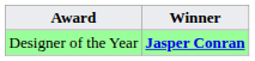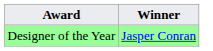Designer of the Year | Winner: bold -> normal
